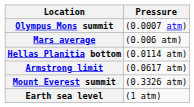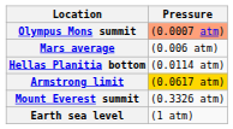Olympus Mons summit | Pressure: no background -> lightsalmon background
Armstrong limit | Pressure: no background -> gold background
